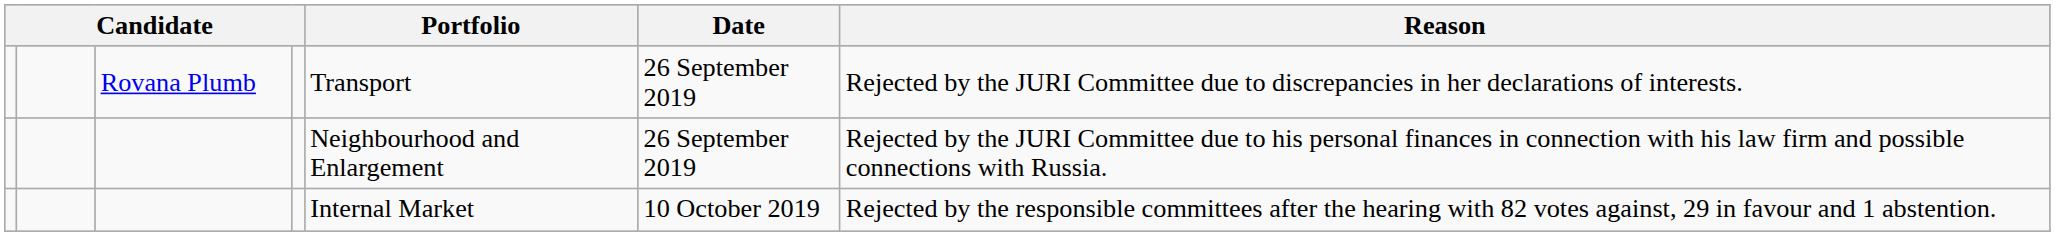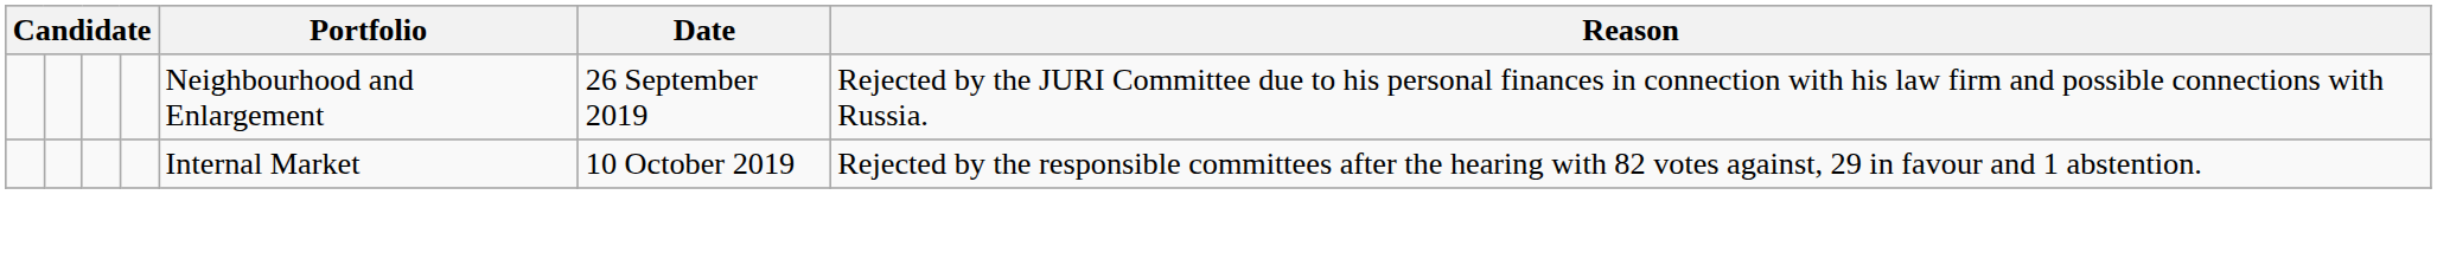- row: Rovana Plumb | Transport | 26 September 2019 | Rejected by the JURI Committee due to discrepancies in her declarations of interests.
